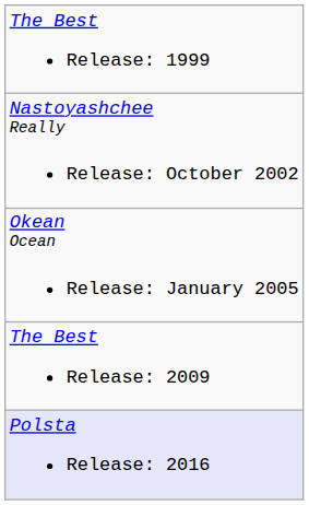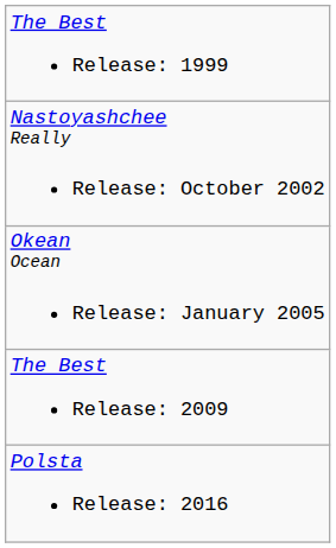row 5 | column 1: lavender background -> no background
